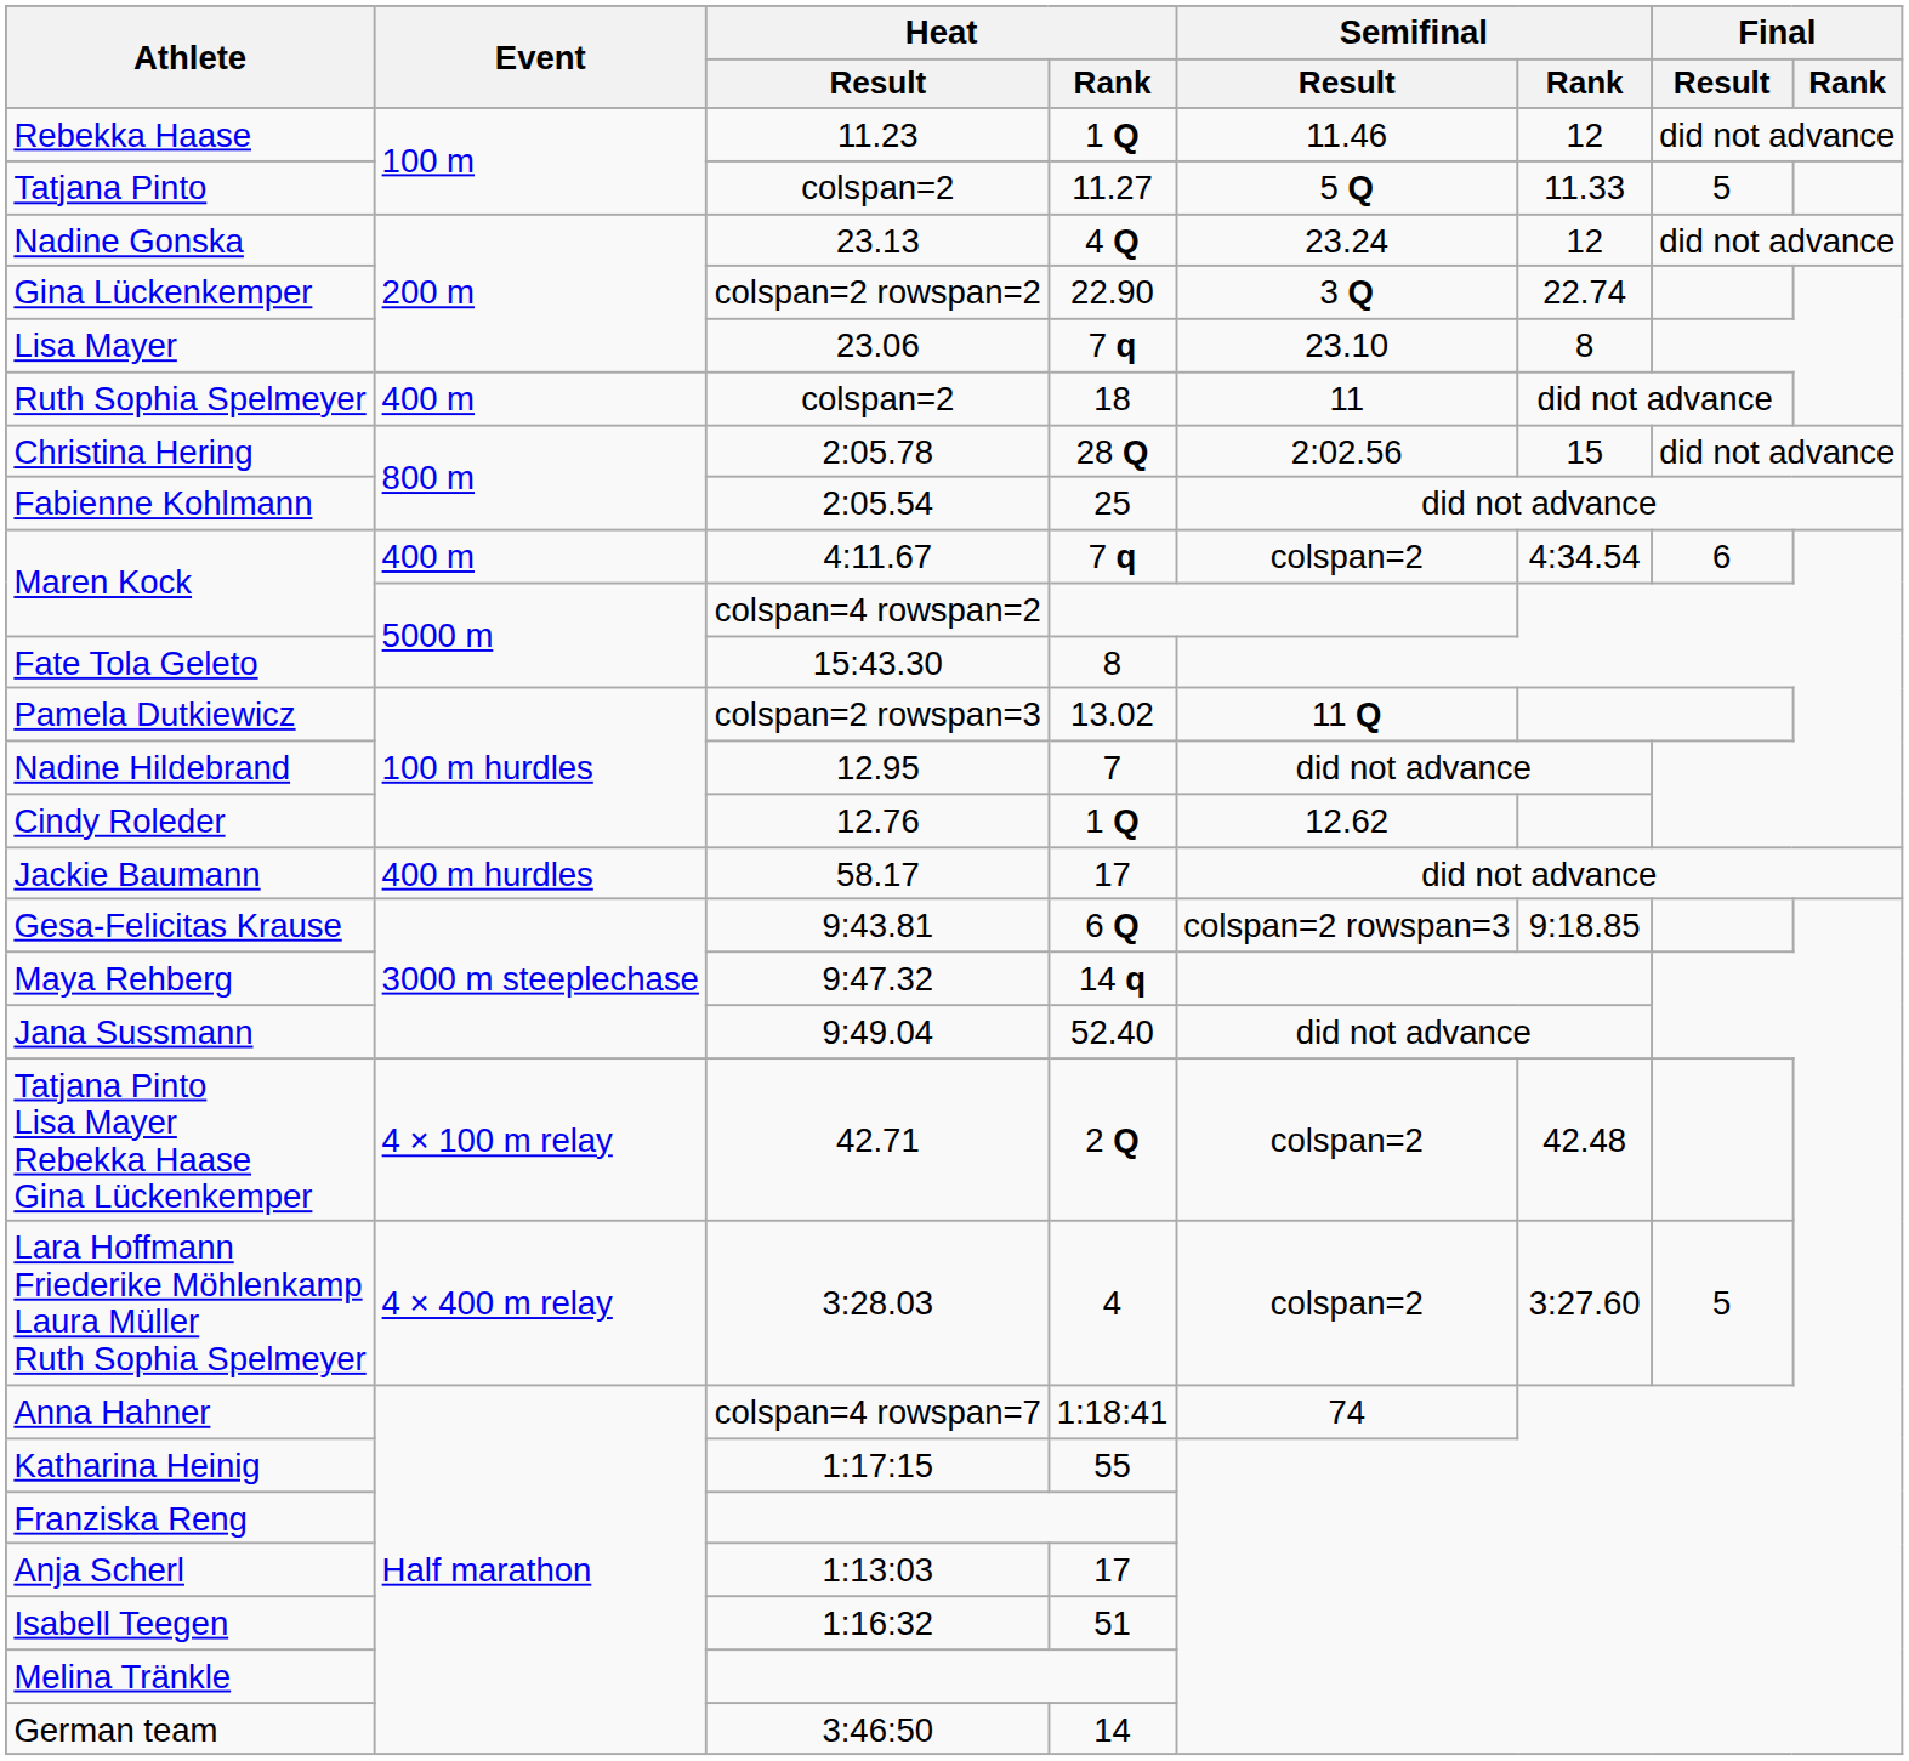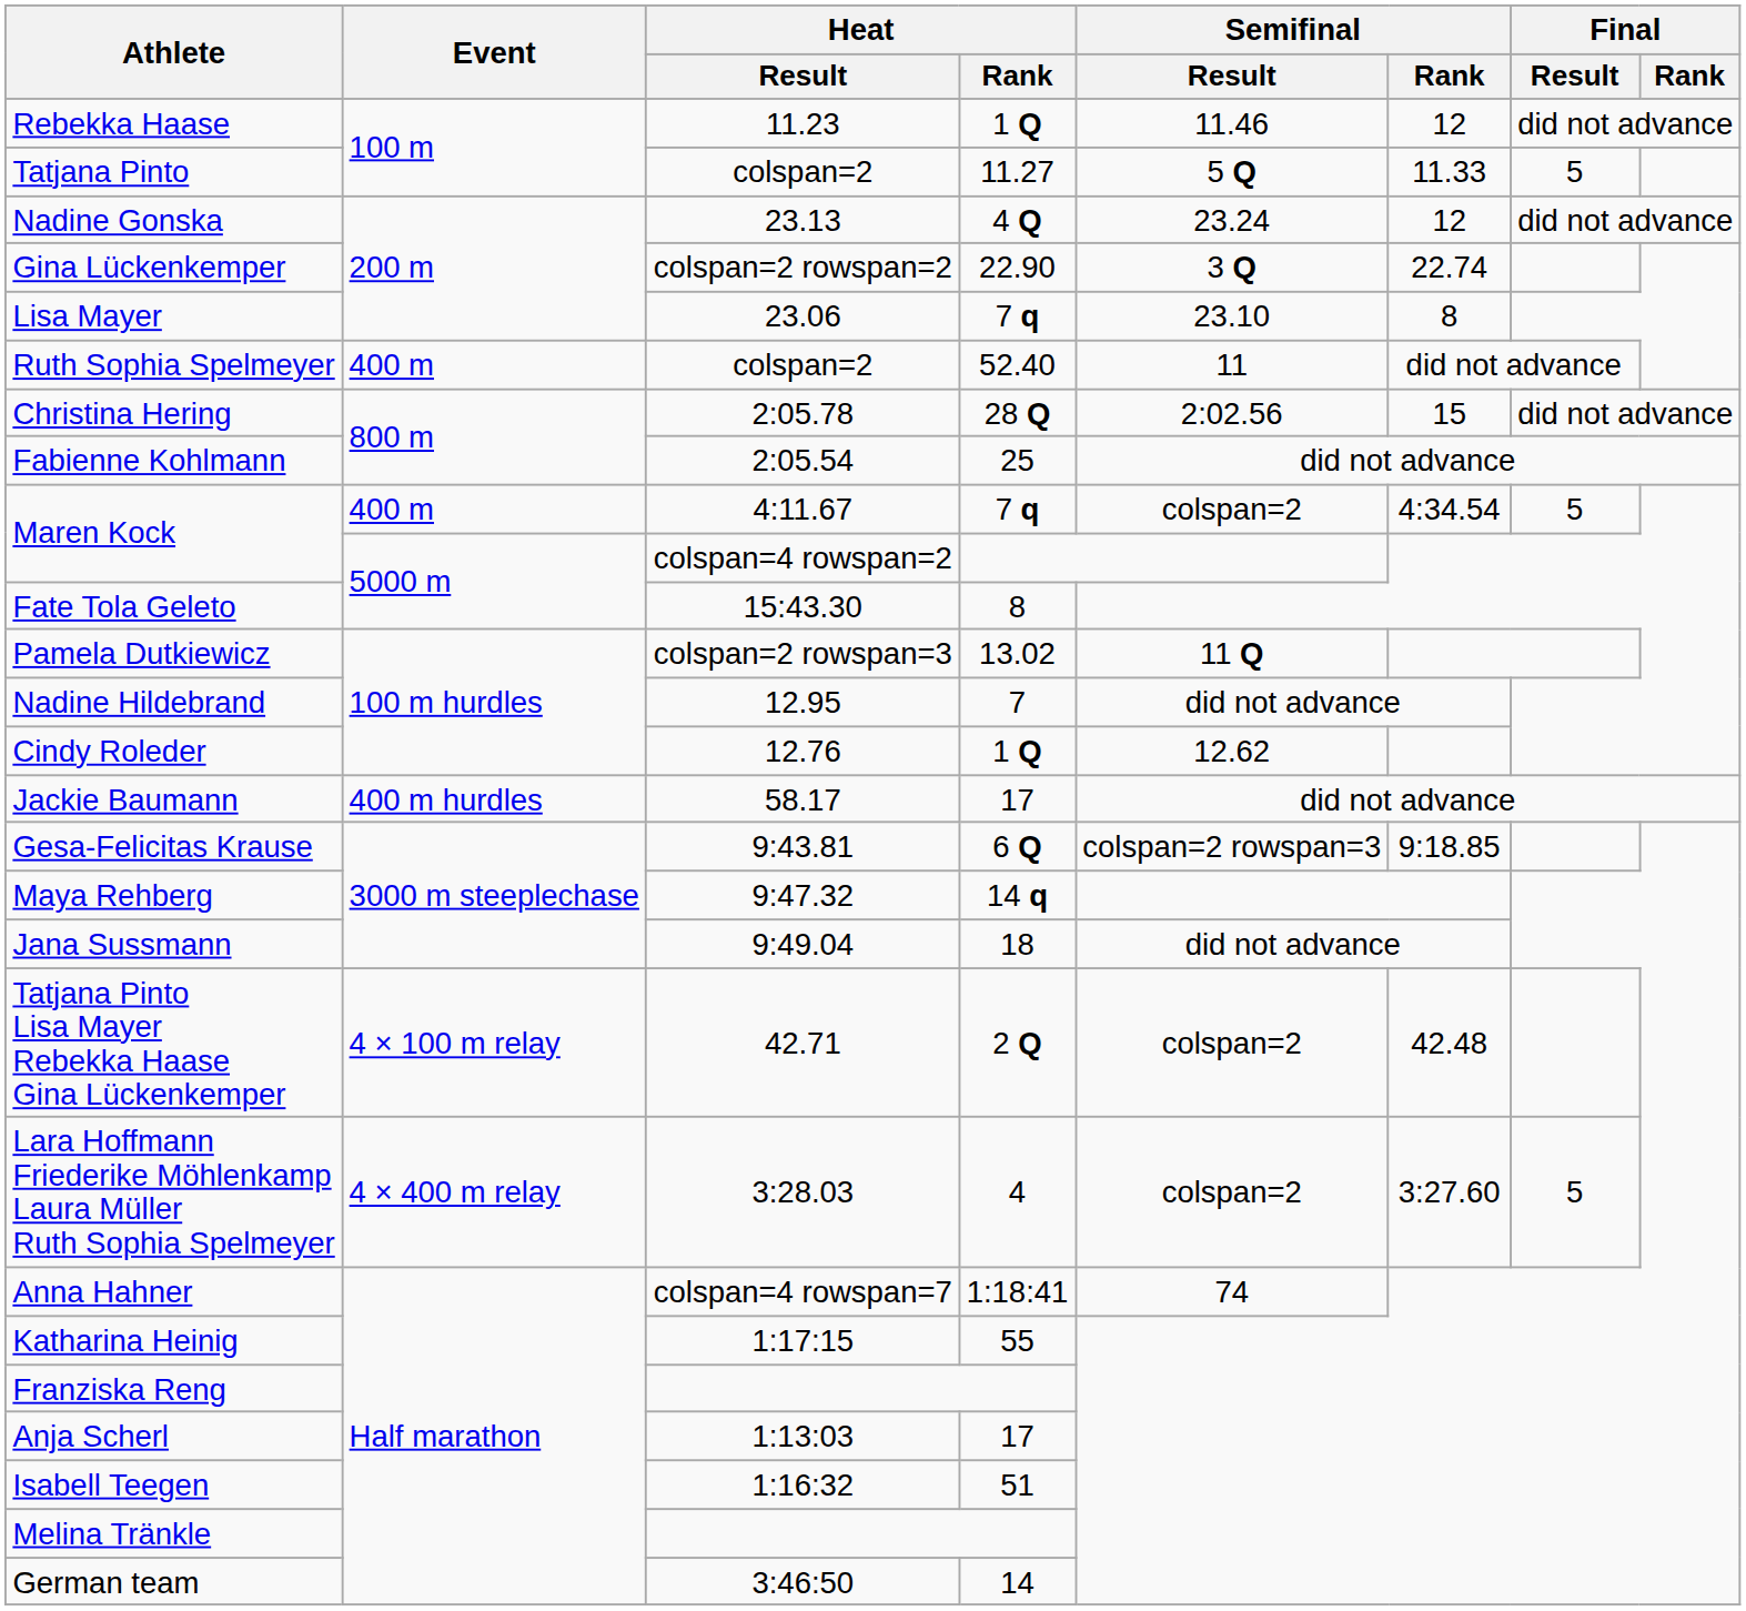Ruth Sophia Spelmeyer | Heat / Rank: 18 -> 52.40
Maren Kock / 4:11.67 | Final / Result: 6 -> 5
Jana Sussmann | Heat / Rank: 52.40 -> 18
